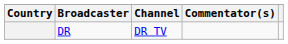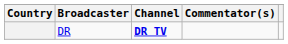DR | Channel: normal -> bold
